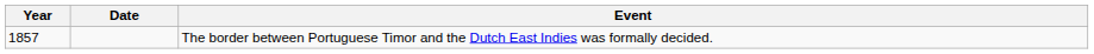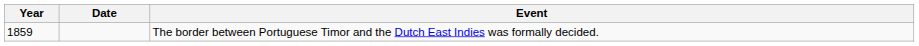row 2 | Year: 1857 -> 1859
